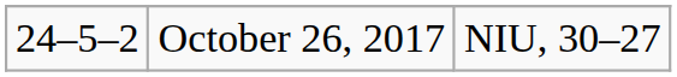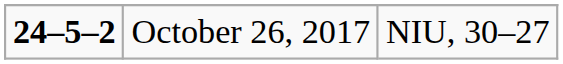October 26, 2017 | column 1: normal -> bold
